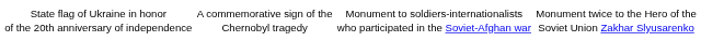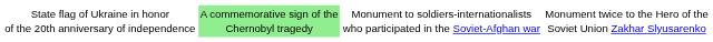row 1 | column 2: no background -> lightgreen background
